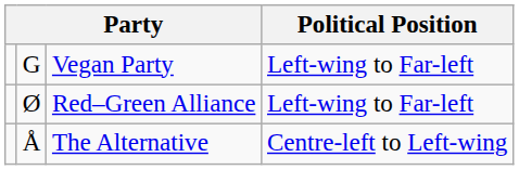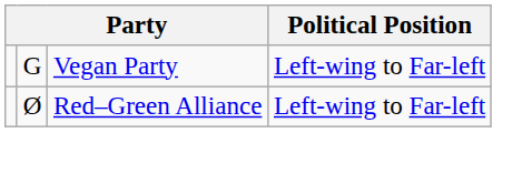- row: Å | The Alternative | Centre-left to Left-wing
